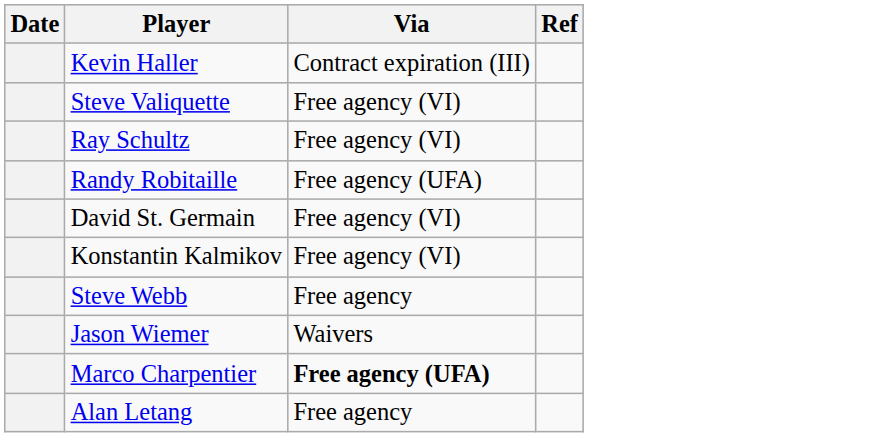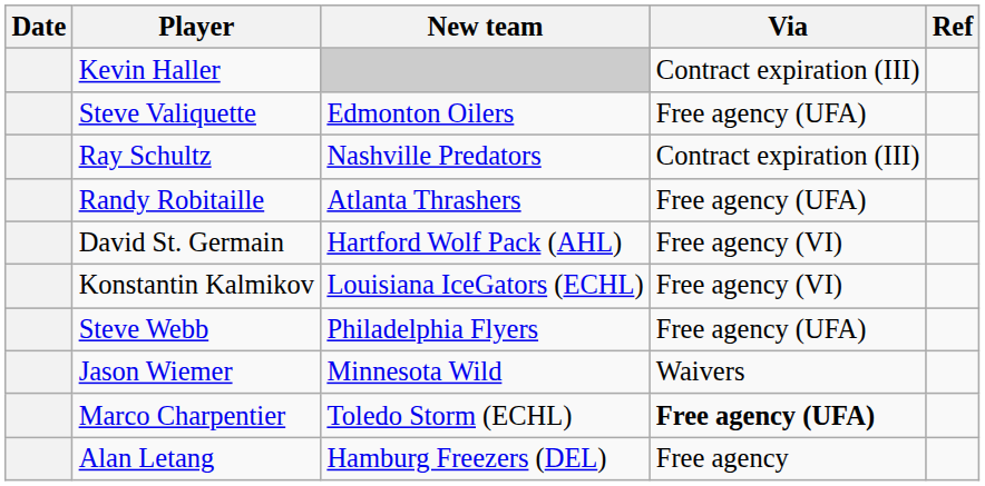+ column: New team | Edmonton Oilers | Nashville Predators | Atlanta Thrashers | Hartford Wolf Pack (AHL) | Louisiana IceGators (ECHL) | Philadelphia Flyers | Minnesota Wild | Toledo Storm (ECHL) | Hamburg Freezers (DEL)
Steve Valiquette | Via: Free agency (VI) -> Free agency (UFA)
Ray Schultz | Via: Free agency (VI) -> Contract expiration (III)
Steve Webb | Via: Free agency -> Free agency (UFA)
